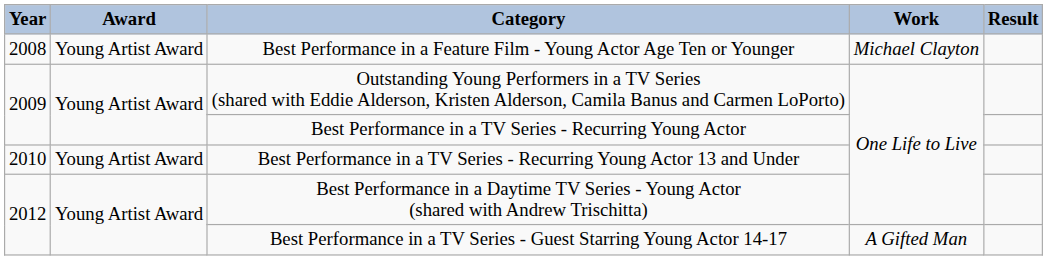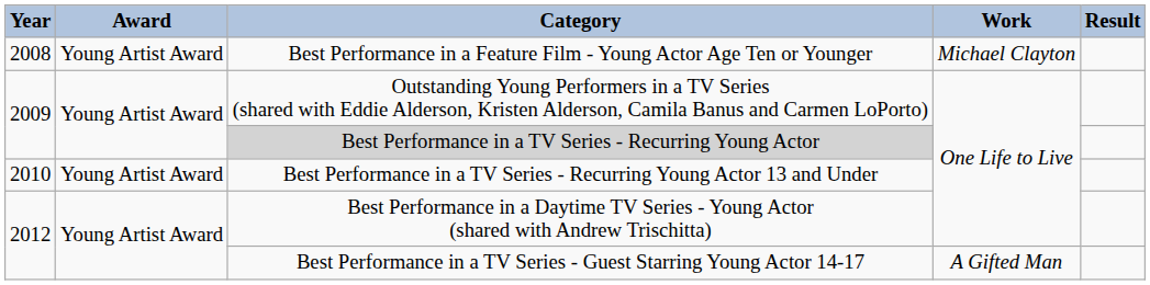Best Performance in a TV Series - Recurring Young Actor | Category: no background -> lightgrey background
